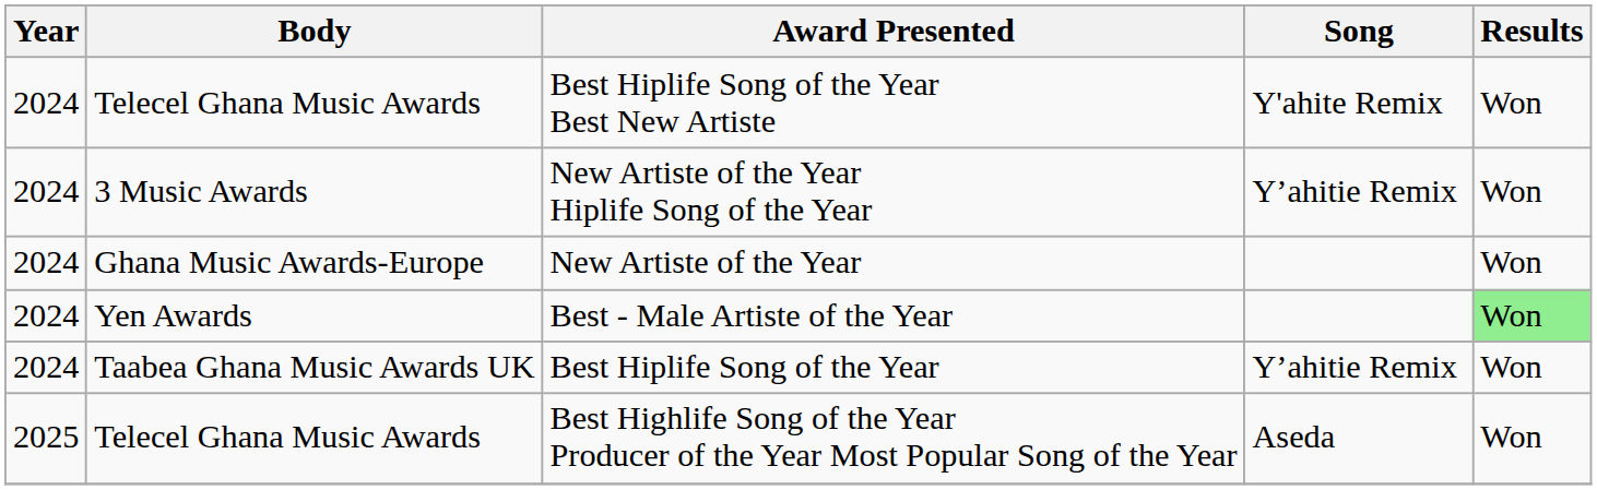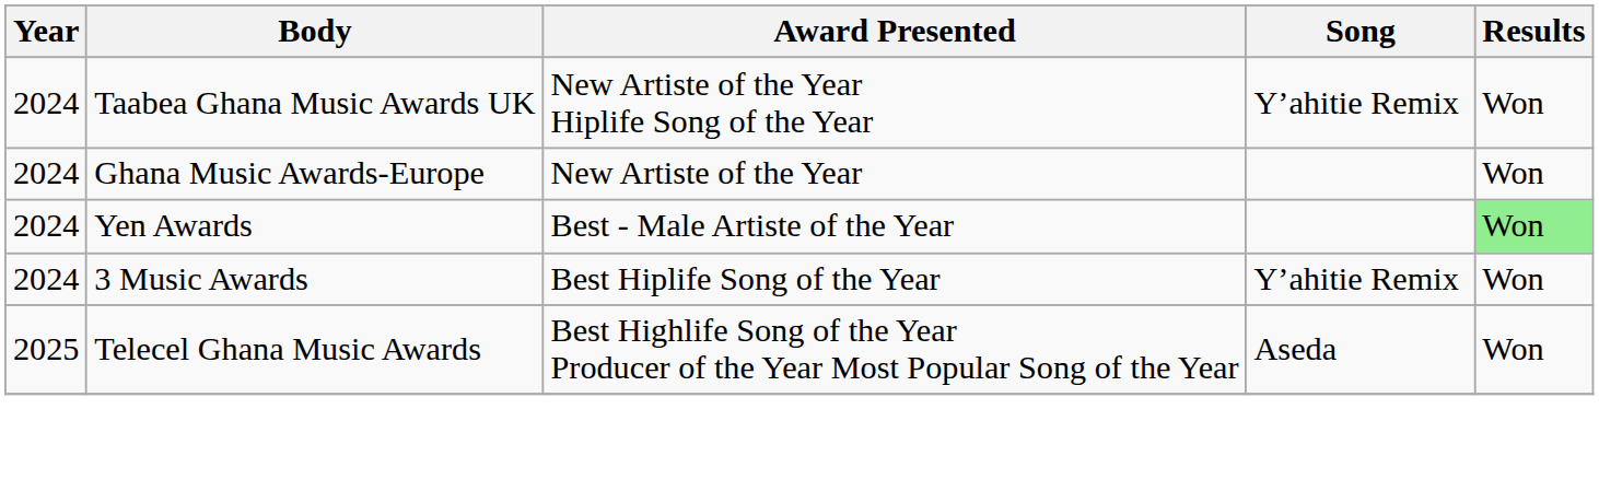- row: 2024 | Telecel Ghana Music Awards | Best Hiplife Song of the Year Best New Artiste | Y'ahite Remix | Won
New Artiste of the Year Hiplife Song of the Year | Body: 3 Music Awards -> Taabea Ghana Music Awards UK
Best Hiplife Song of the Year | Body: Taabea Ghana Music Awards UK -> 3 Music Awards
